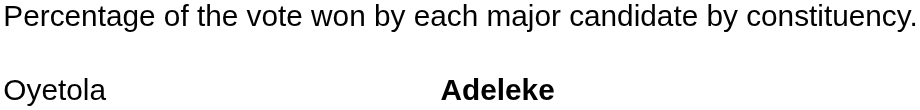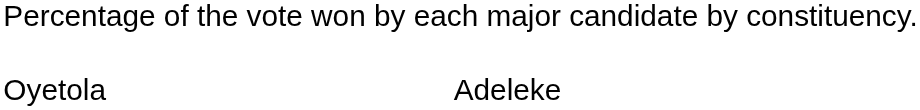Oyetola | column 2: bold -> normal
